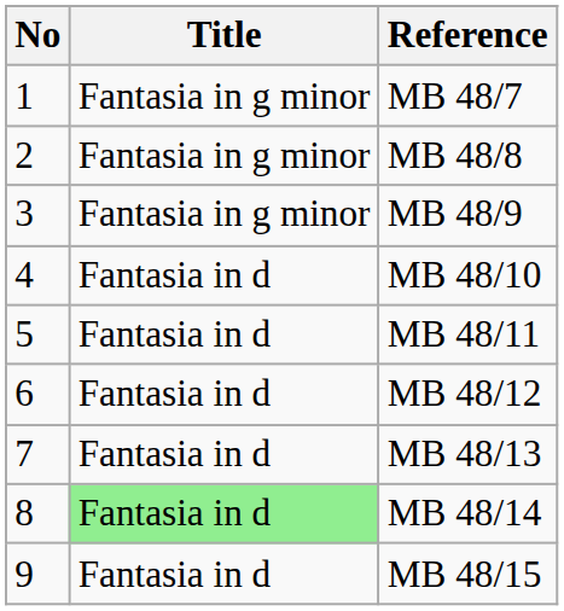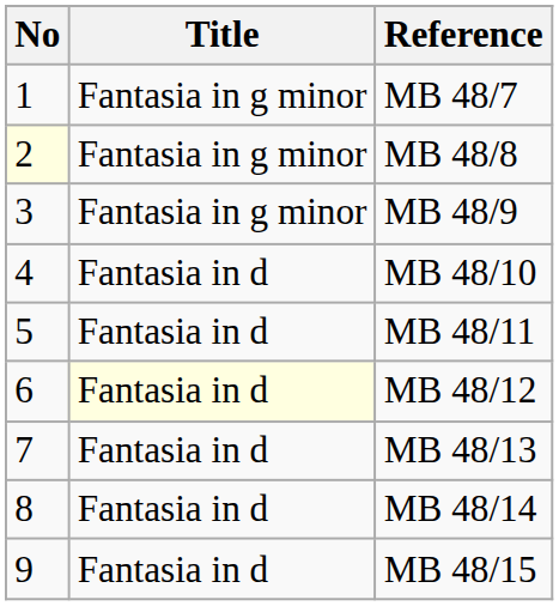MB 48/8 | No: no background -> lightyellow background
MB 48/12 | Title: no background -> lightyellow background
MB 48/14 | Title: lightgreen background -> no background
